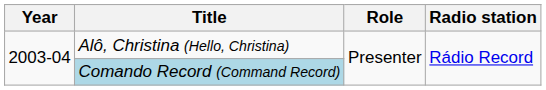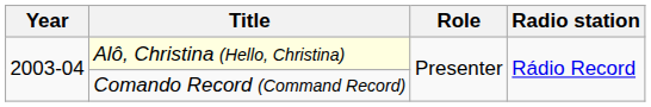Alô, Christina (Hello, Christina) | Title: no background -> lightyellow background
Comando Record (Command Record) | Title: lightblue background -> no background
